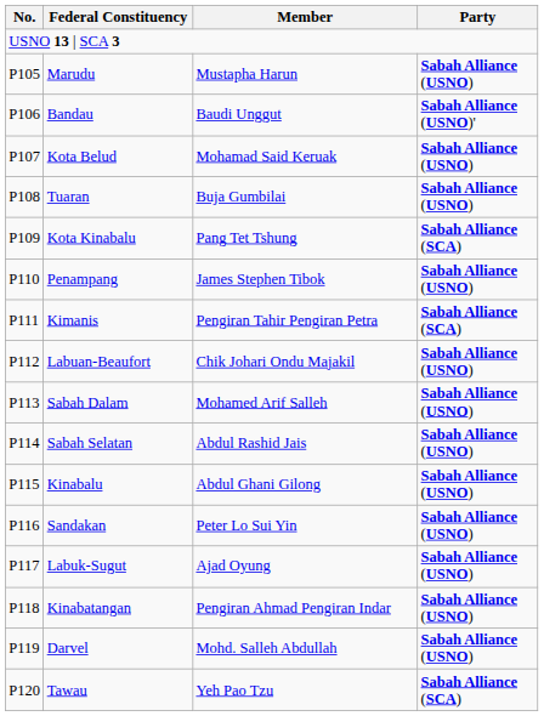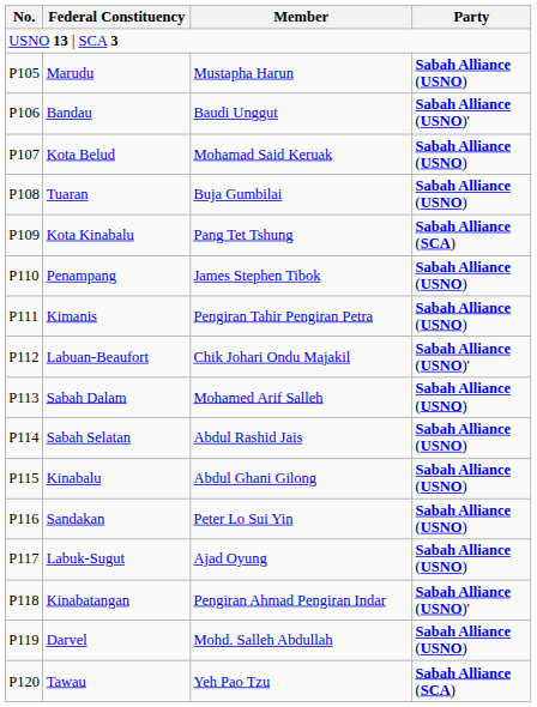Kimanis | Party: Sabah Alliance (SCA) -> Sabah Alliance (USNO)
Labuan-Beaufort | Party: Sabah Alliance (USNO) -> Sabah Alliance (USNO)'
Kinabatangan | Party: Sabah Alliance (USNO) -> Sabah Alliance (USNO)'
